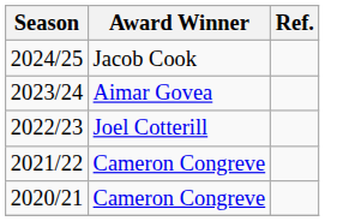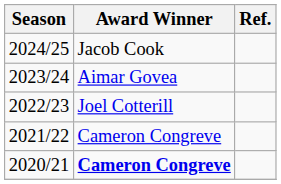2020/21 | Award Winner: normal -> bold
